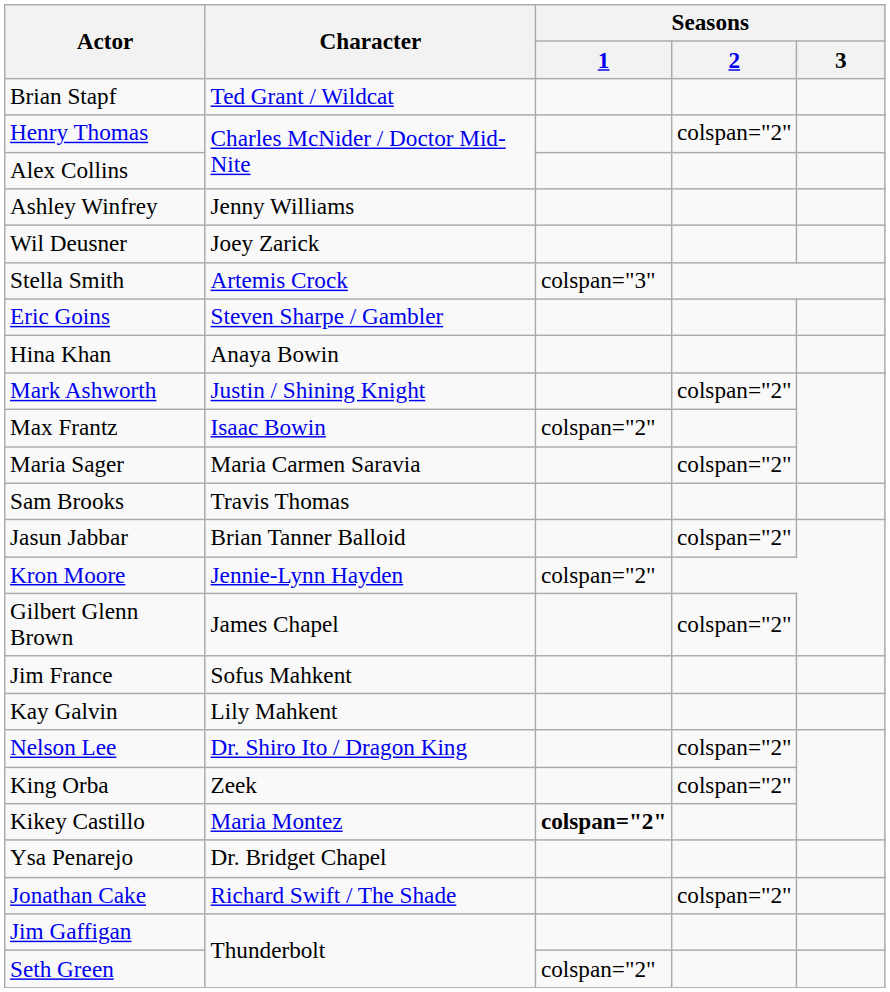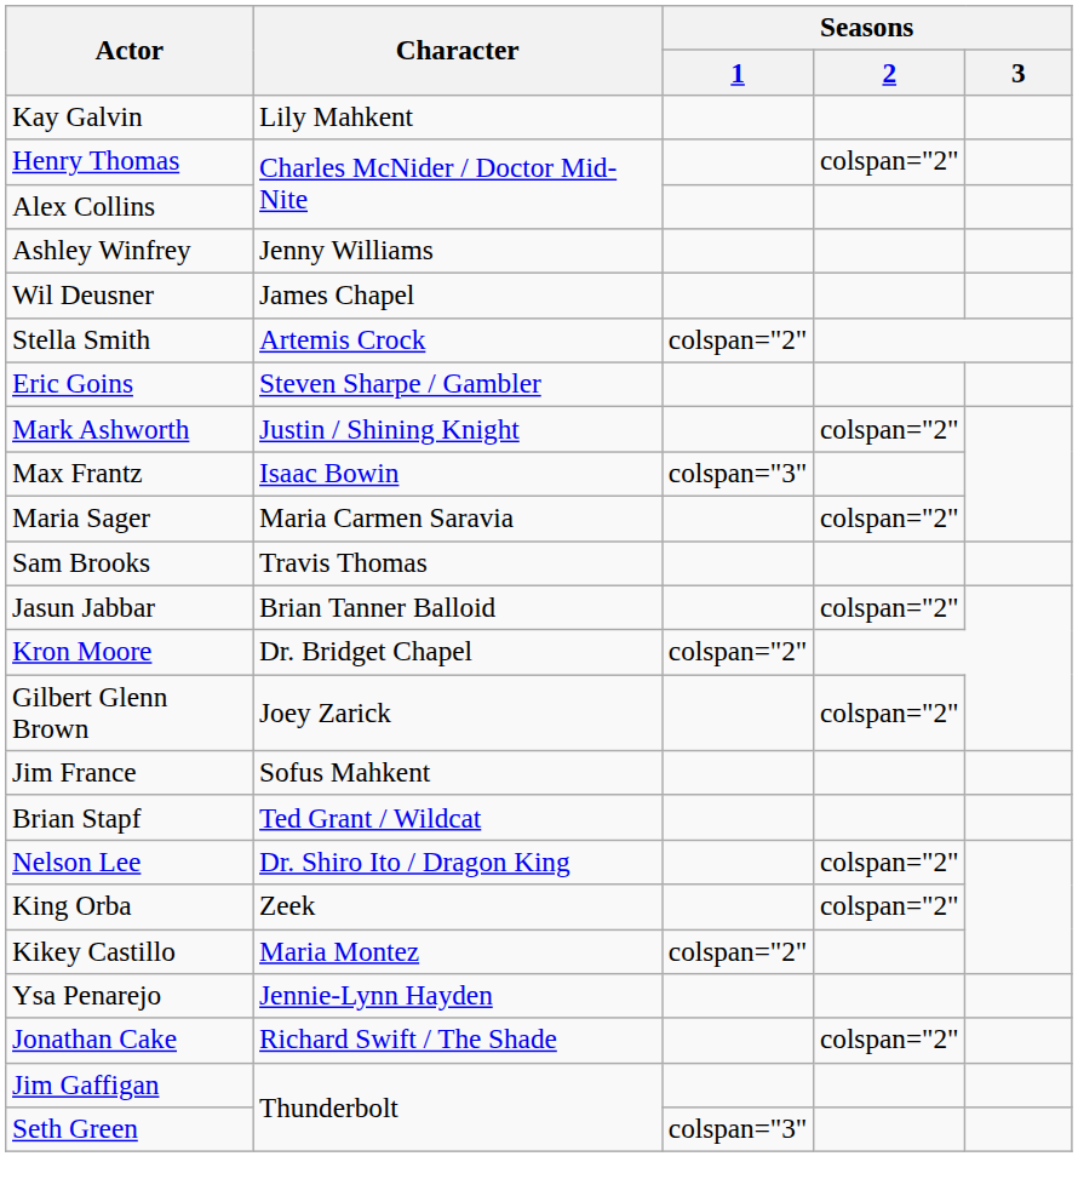rows swapped: Brian Stapf <-> Kay Galvin
Wil Deusner | Character: Joey Zarick -> James Chapel
Stella Smith | Seasons / 1: colspan="3" -> colspan="2"
- row: Hina Khan | Anaya Bowin
Max Frantz | Seasons / 1: colspan="2" -> colspan="3"
Kron Moore | Character: Jennie-Lynn Hayden -> Dr. Bridget Chapel
Gilbert Glenn Brown | Character: James Chapel -> Joey Zarick
Kikey Castillo | Seasons / 1: bold -> normal
Ysa Penarejo | Character: Dr. Bridget Chapel -> Jennie-Lynn Hayden
Seth Green | Seasons / 1: colspan="2" -> colspan="3"
